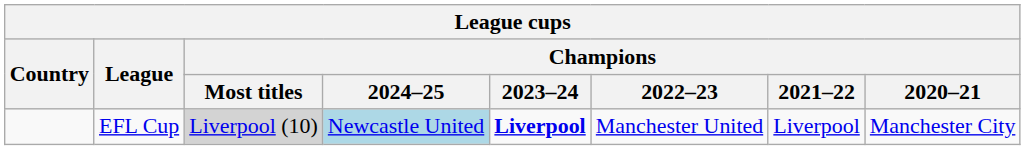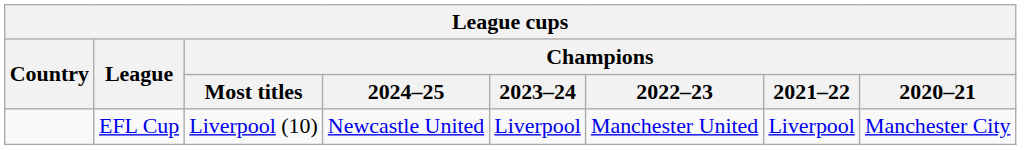EFL Cup | Champions / Most titles: lightgrey background -> no background
EFL Cup | Champions / 2024–25: lightblue background -> no background
EFL Cup | Champions / 2023–24: bold -> normal
